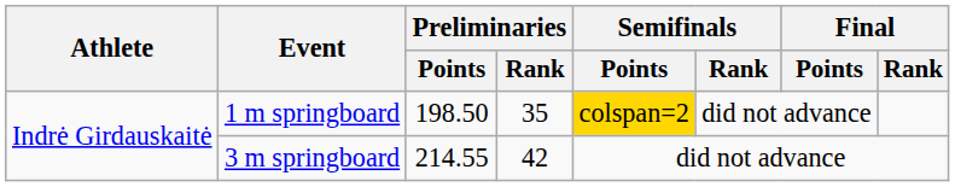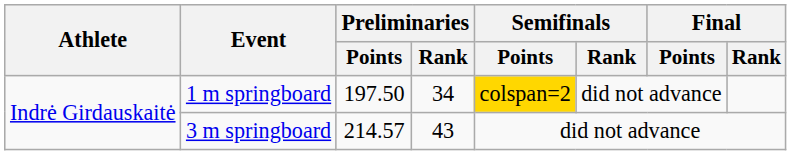1 m springboard | Preliminaries / Points: 198.50 -> 197.50
1 m springboard | Preliminaries / Rank: 35 -> 34
3 m springboard | Preliminaries / Points: 214.55 -> 214.57
3 m springboard | Preliminaries / Rank: 42 -> 43
